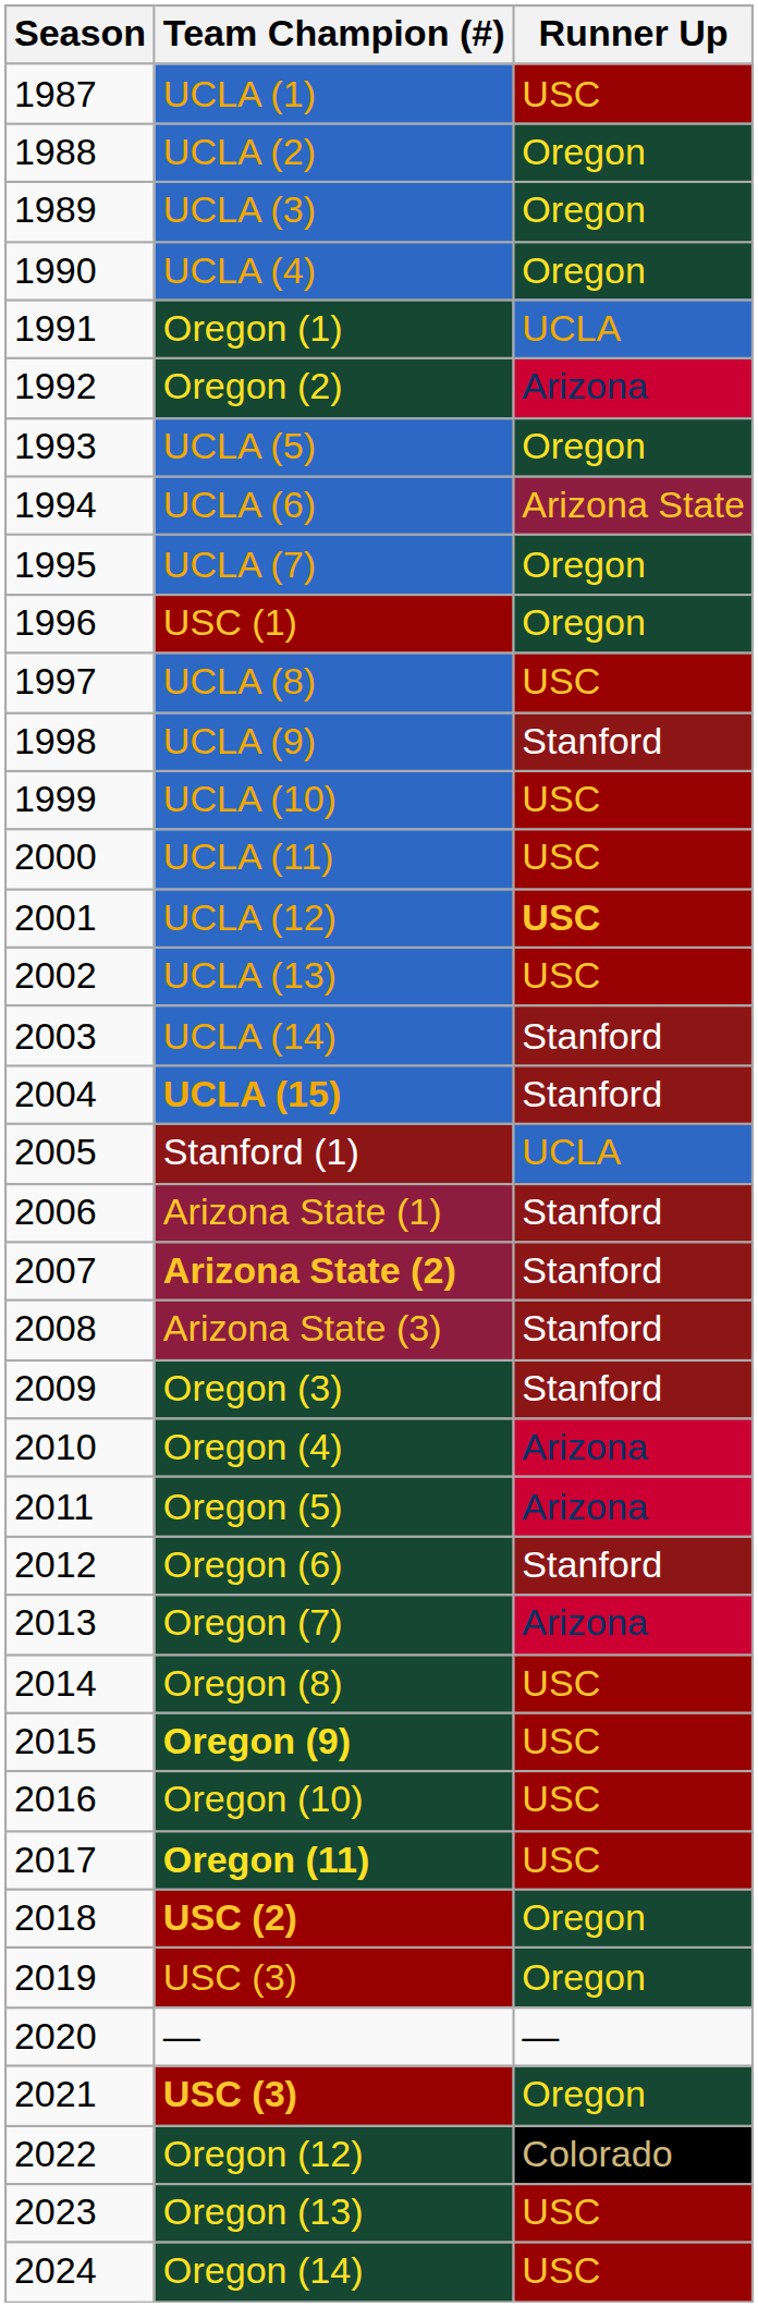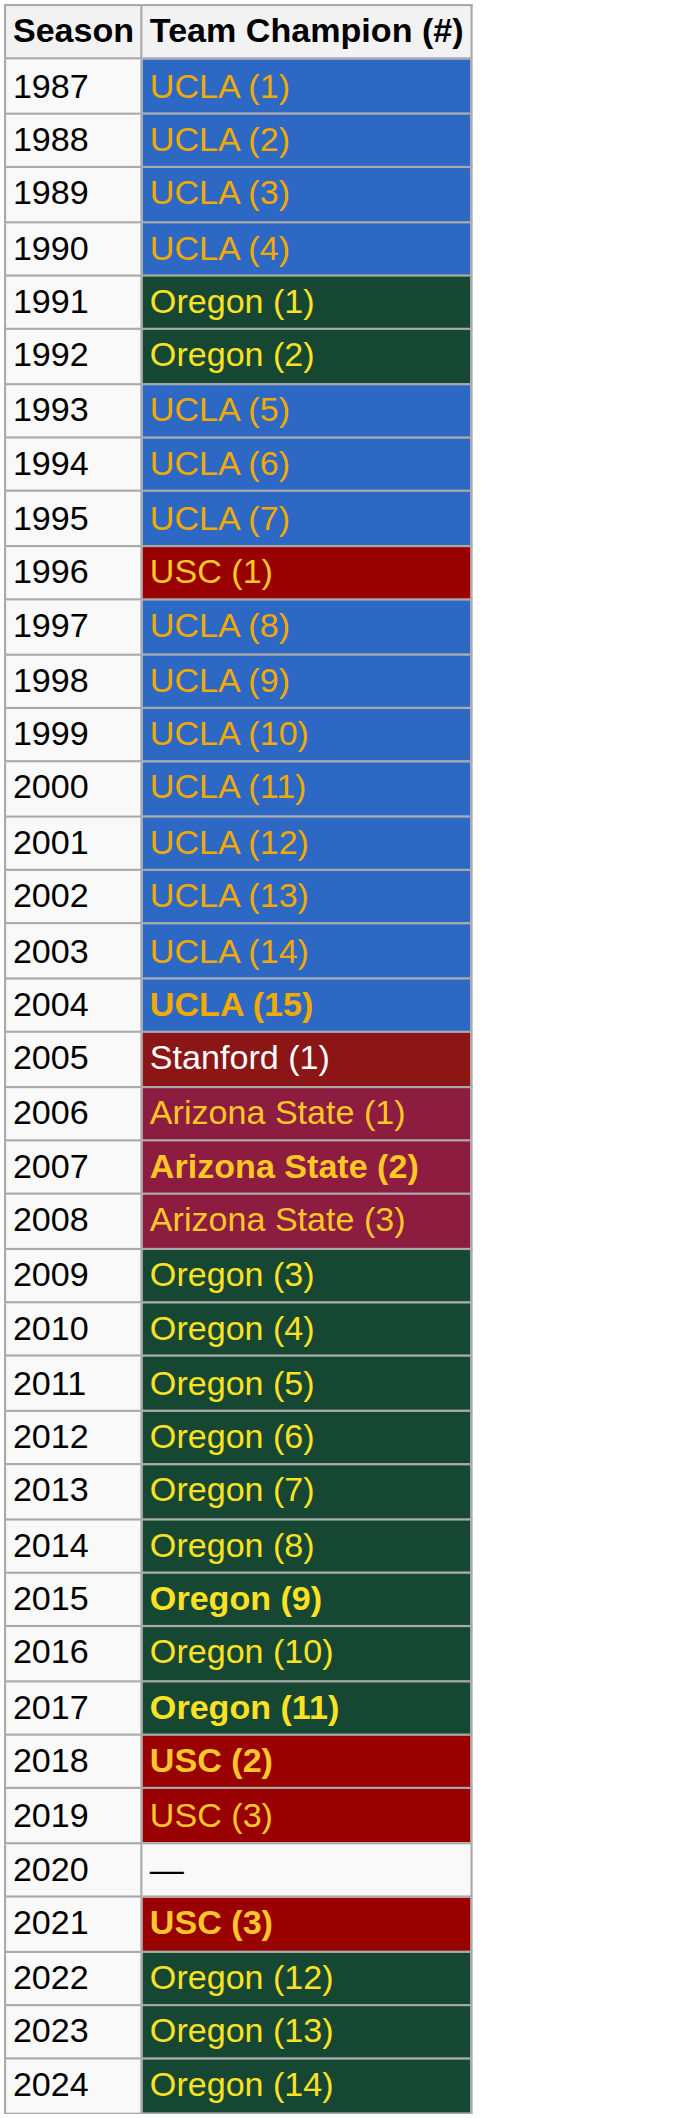- column: Runner Up | USC | Oregon | Oregon | Oregon | UCLA | Arizona | Oregon | Arizona State | Oregon | Oregon | USC | Stanford | USC | USC | USC | USC | Stanford | Stanford | UCLA | Stanford | Stanford | Stanford | Stanford | Arizona | Arizona | Stanford | Arizona | USC | USC | USC | USC | Oregon | Oregon | — | Oregon | Colorado | USC | USC
